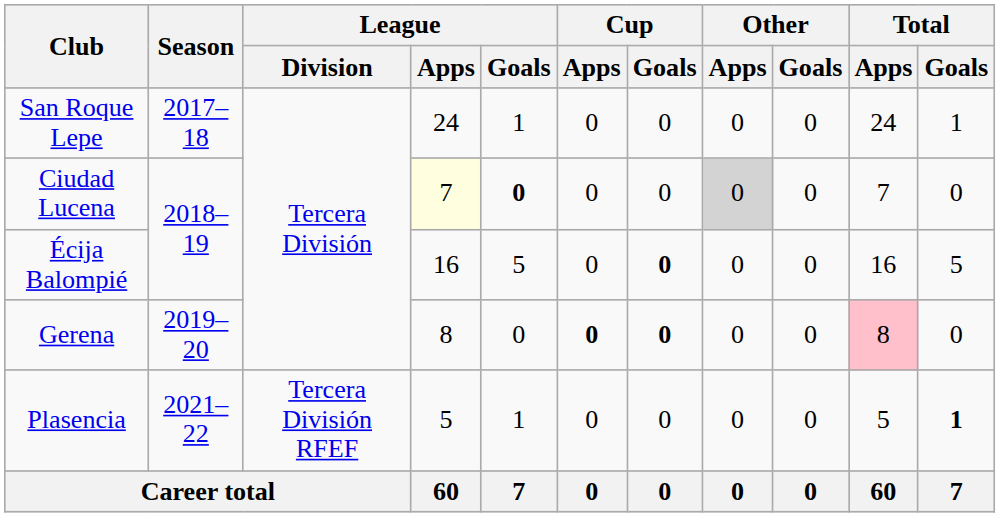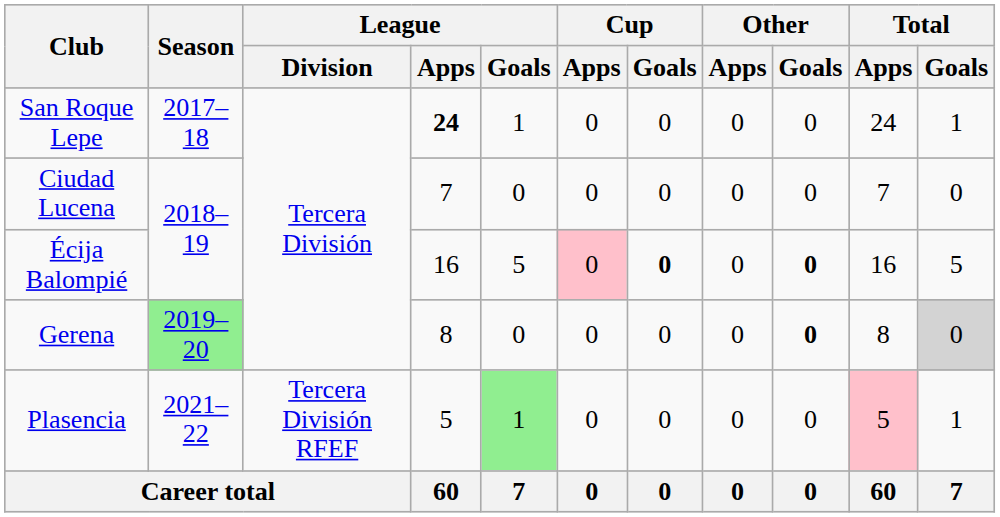San Roque Lepe | League / Apps: normal -> bold
Ciudad Lucena | League / Apps: lightyellow background -> no background
Ciudad Lucena | League / Goals: bold -> normal
Ciudad Lucena | Other / Apps: lightgrey background -> no background
Écija Balompié | Cup / Apps: no background -> pink background
Écija Balompié | Other / Goals: normal -> bold
Gerena | Season: no background -> lightgreen background
Gerena | Cup / Apps: bold -> normal
Gerena | Cup / Goals: bold -> normal
Gerena | Other / Goals: normal -> bold
Gerena | Total / Apps: pink background -> no background
Gerena | Total / Goals: no background -> lightgrey background
Plasencia | League / Goals: no background -> lightgreen background
Plasencia | Total / Apps: no background -> pink background
Plasencia | Total / Goals: bold -> normal
